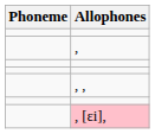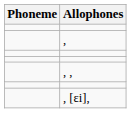row 8 | Allophones: pink background -> no background
